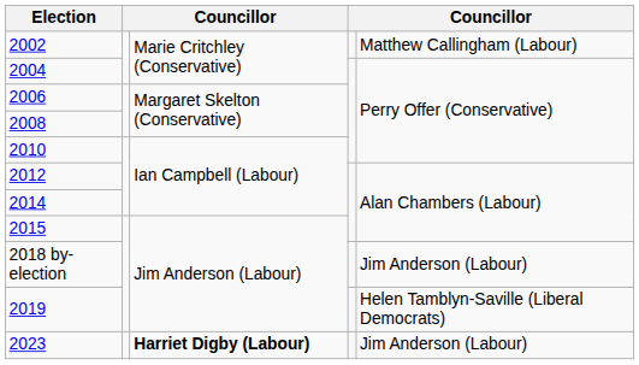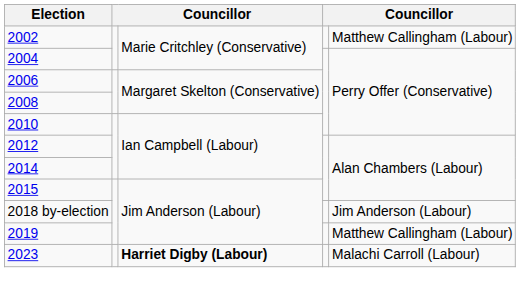2019 | column 5: Helen Tamblyn-Saville (Liberal Democrats) -> Matthew Callingham (Labour)
2023 | column 5: Jim Anderson (Labour) -> Malachi Carroll (Labour)
